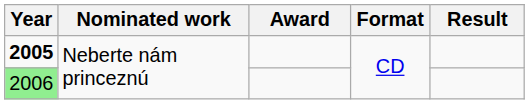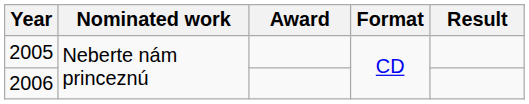2005 | Year: bold -> normal
2006 | Year: lightgreen background -> no background
